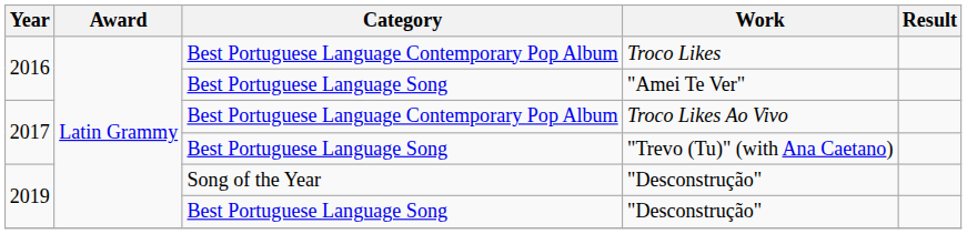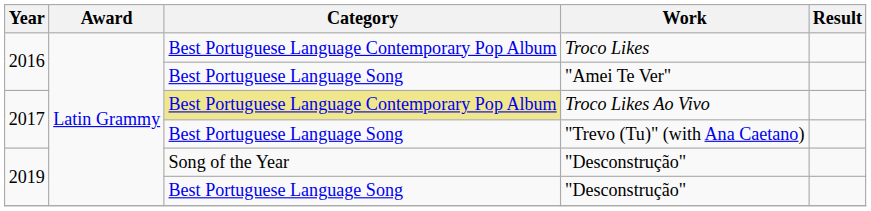Troco Likes Ao Vivo | Category: no background -> khaki background
